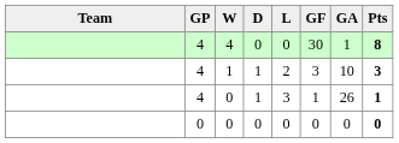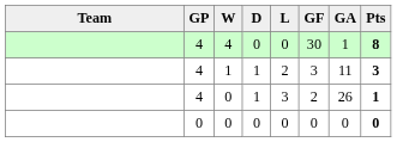row 3 | GA: 10 -> 11
row 4 | GF: 1 -> 2
